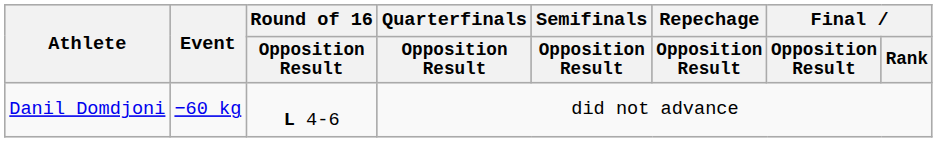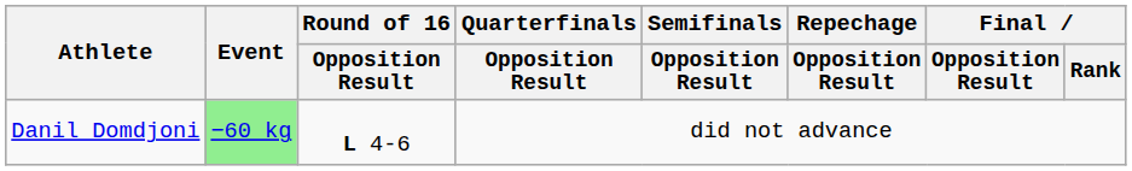Danil Domdjoni | Event: no background -> lightgreen background
